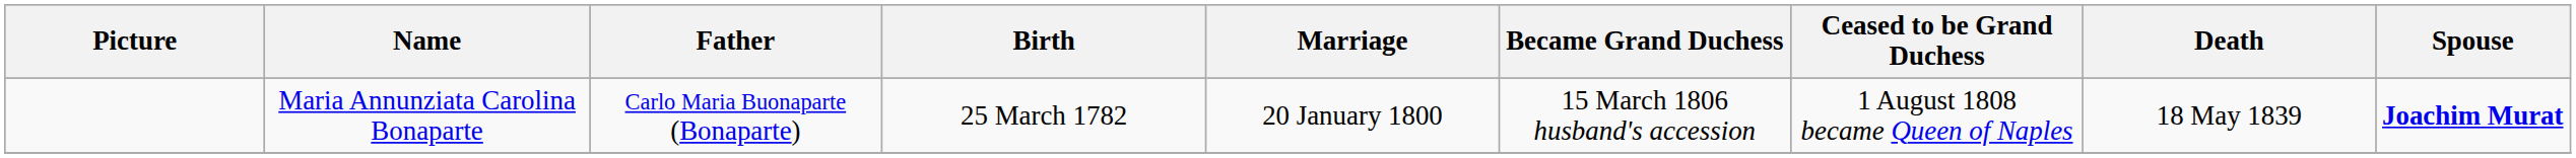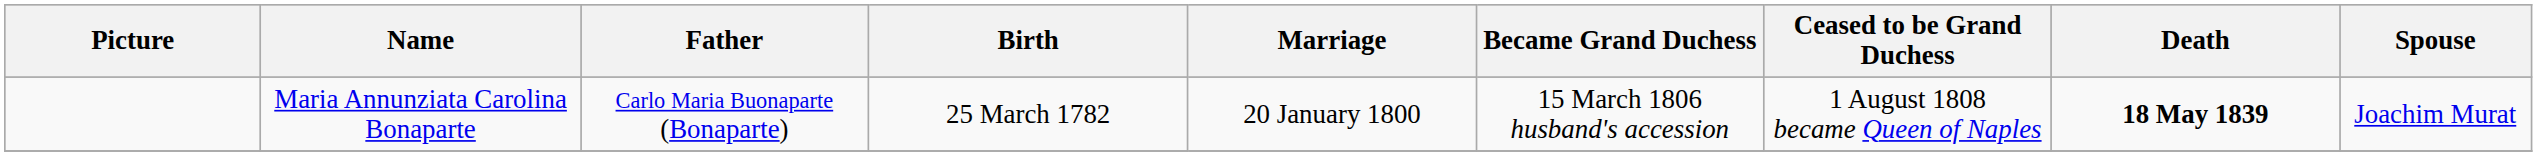Maria Annunziata Carolina Bonaparte | Death: normal -> bold
Maria Annunziata Carolina Bonaparte | Spouse: bold -> normal
